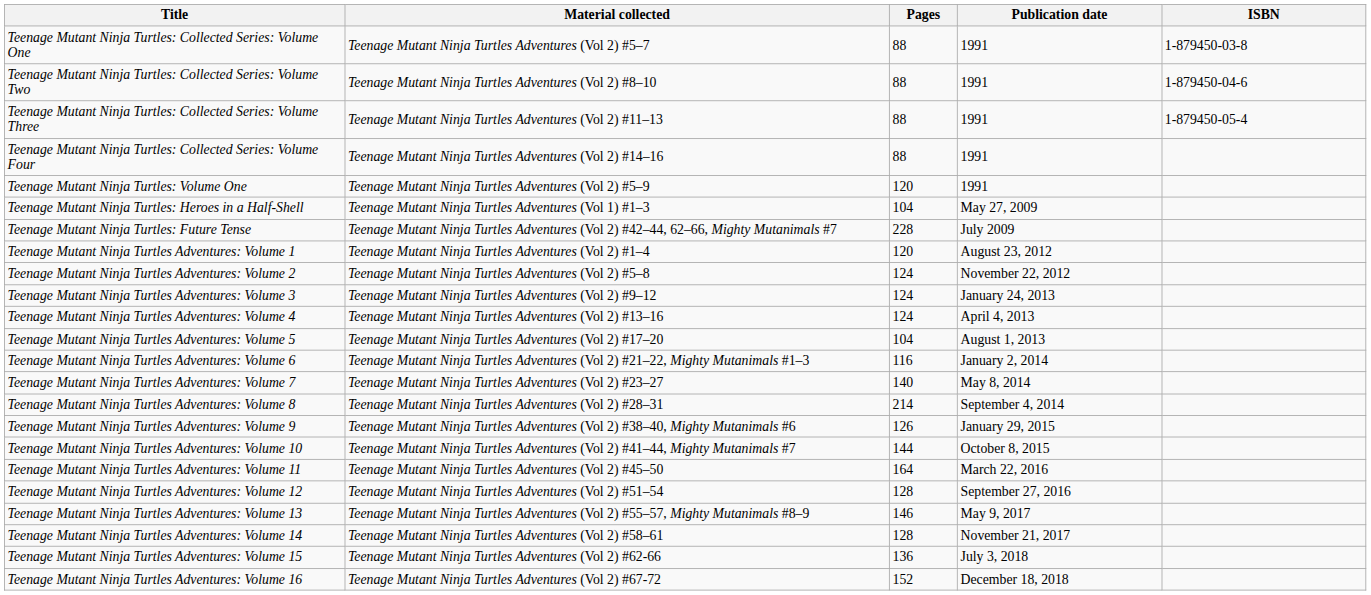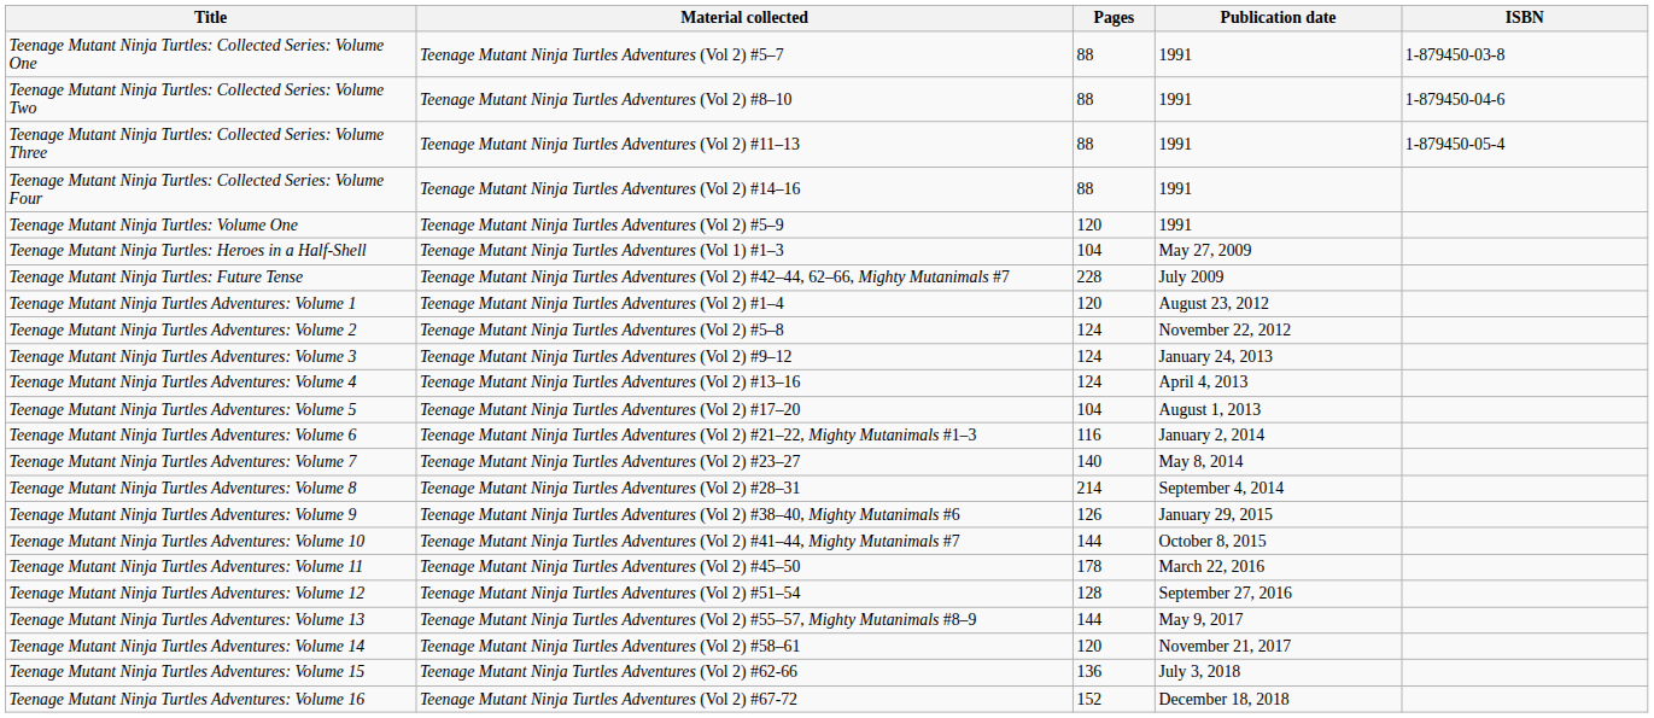Teenage Mutant Ninja Turtles Adventures: Volume 11 | Pages: 164 -> 178
Teenage Mutant Ninja Turtles Adventures: Volume 13 | Pages: 146 -> 144
Teenage Mutant Ninja Turtles Adventures: Volume 14 | Pages: 128 -> 120
